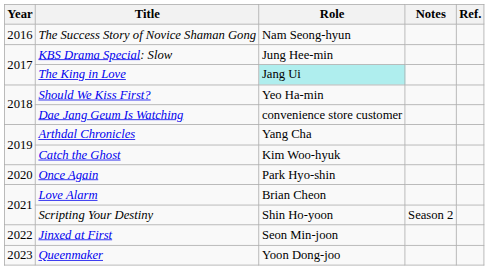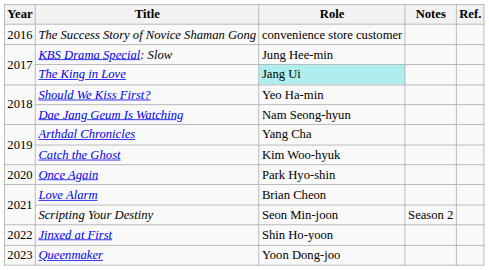The Success Story of Novice Shaman Gong | Role: Nam Seong-hyun -> convenience store customer
Dae Jang Geum Is Watching | Role: convenience store customer -> Nam Seong-hyun
Scripting Your Destiny | Role: Shin Ho-yoon -> Seon Min-joon
Jinxed at First | Role: Seon Min-joon -> Shin Ho-yoon
